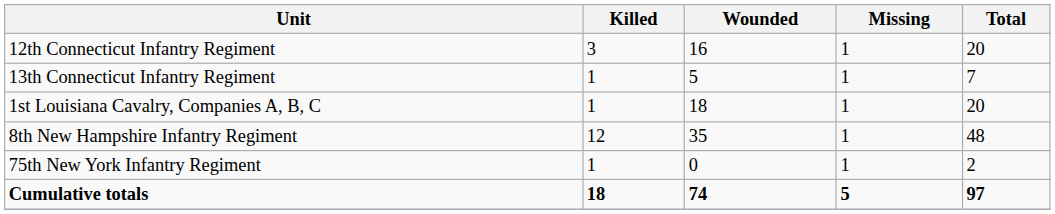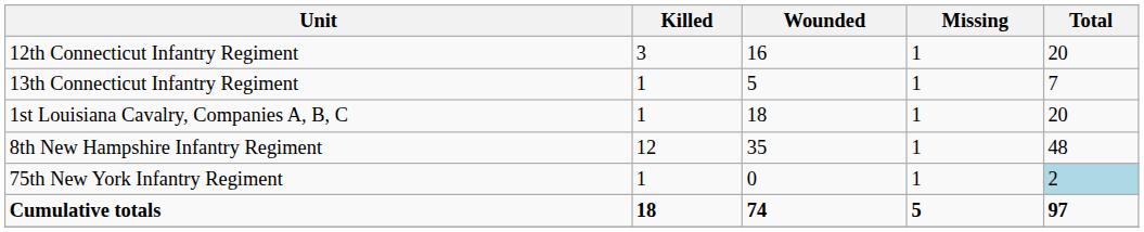75th New York Infantry Regiment | Total: no background -> lightblue background
